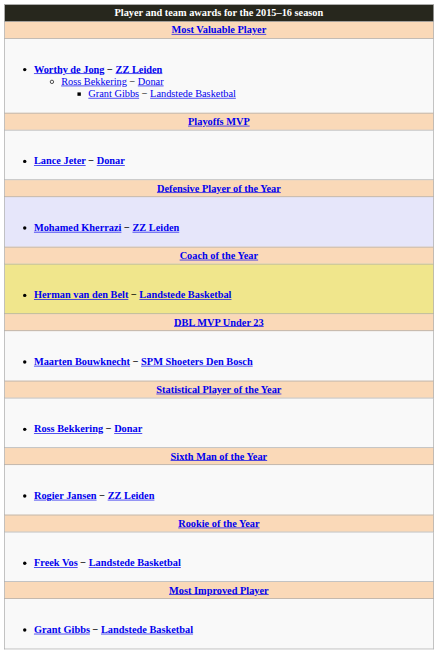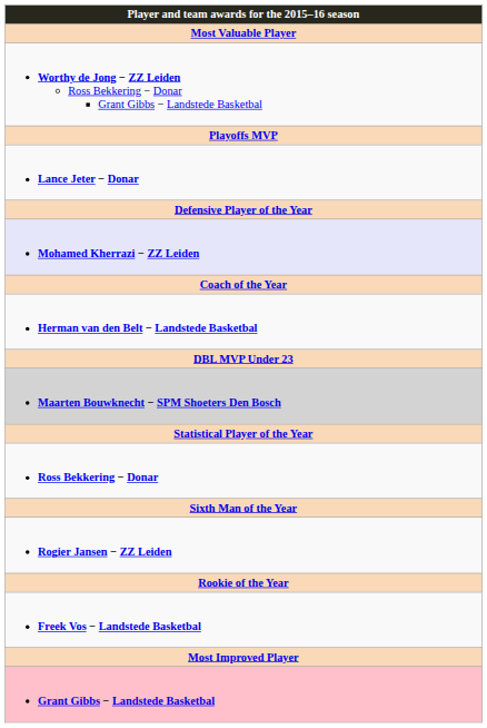row 9 | column 1: khaki background -> no background
row 11 | column 1: no background -> lightgrey background
row 19 | column 1: no background -> pink background
